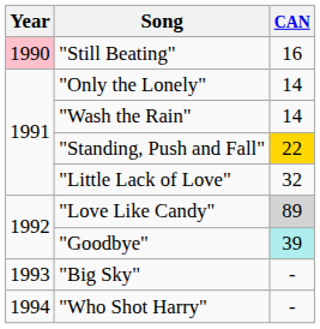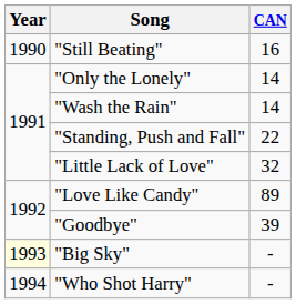"Still Beating" | Year: pink background -> no background
"Standing, Push and Fall" | CAN: gold background -> no background
"Love Like Candy" | CAN: lightgrey background -> no background
"Goodbye" | CAN: paleturquoise background -> no background
"Big Sky" | Year: no background -> lightyellow background
